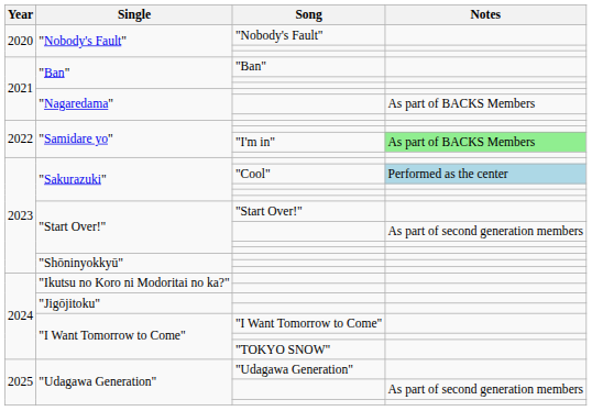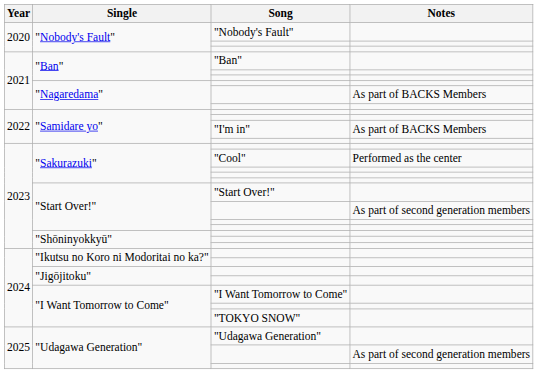"Samidare yo" / "I'm in" | Notes: lightgreen background -> no background
"Sakurazuki" / "Cool" | Notes: lightblue background -> no background
